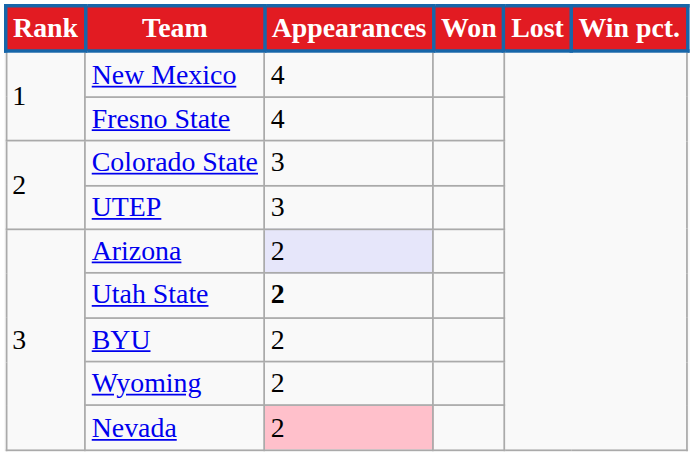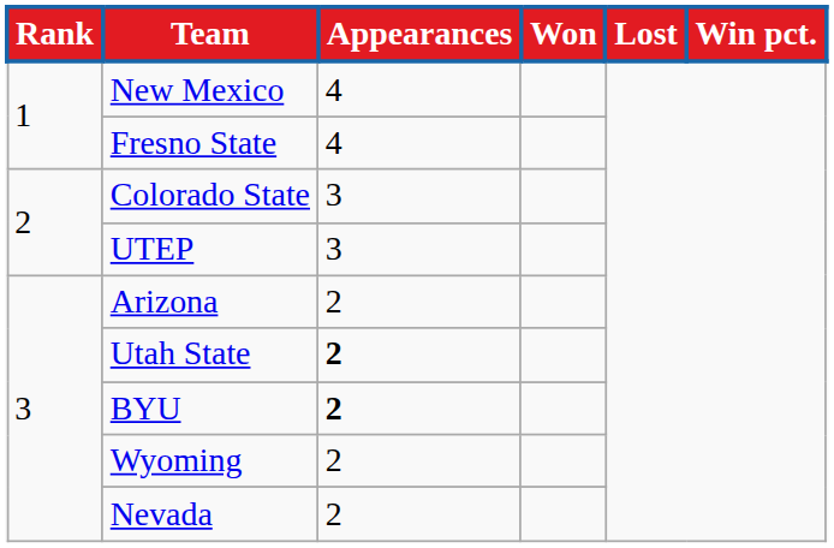Arizona | Appearances: lavender background -> no background
BYU | Appearances: normal -> bold
Nevada | Appearances: pink background -> no background
